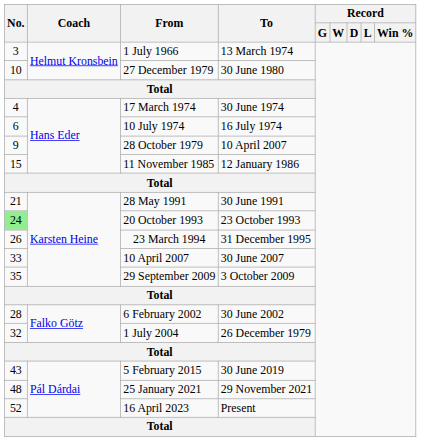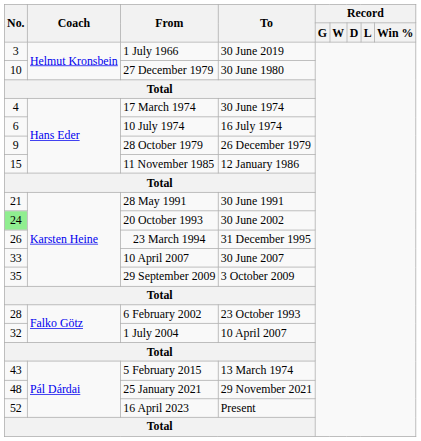1 July 1966 | To: 13 March 1974 -> 30 June 2019
28 October 1979 | To: 10 April 2007 -> 26 December 1979
20 October 1993 | To: 23 October 1993 -> 30 June 2002
6 February 2002 | To: 30 June 2002 -> 23 October 1993
1 July 2004 | To: 26 December 1979 -> 10 April 2007
5 February 2015 | To: 30 June 2019 -> 13 March 1974
